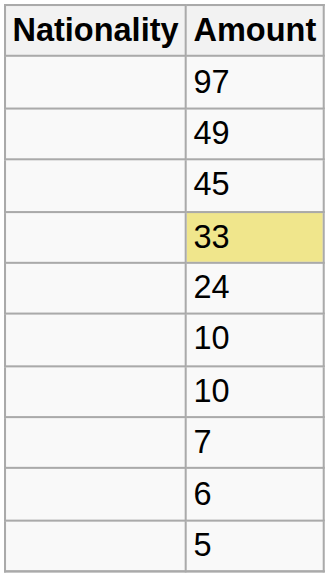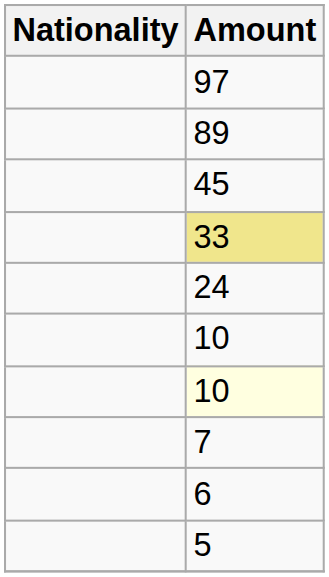row 3 | Amount: 49 -> 89
row 8 | Amount: no background -> lightyellow background
